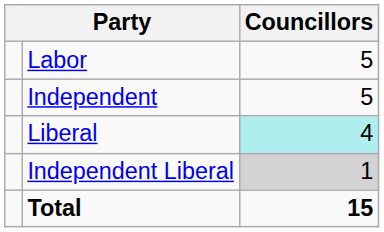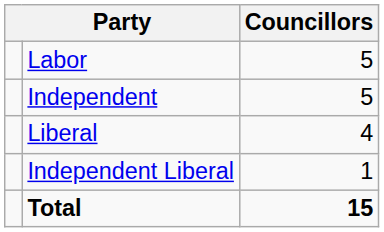Liberal | Councillors: paleturquoise background -> no background
Independent Liberal | Councillors: lightgrey background -> no background
